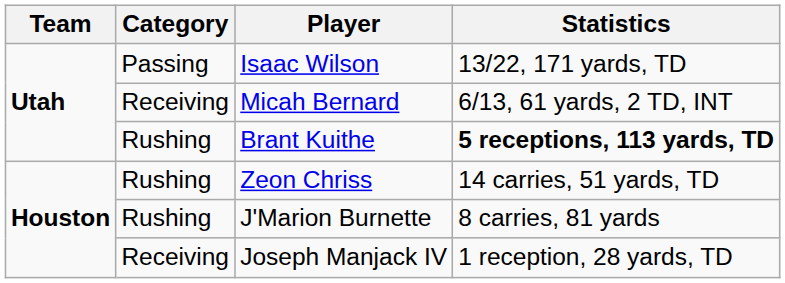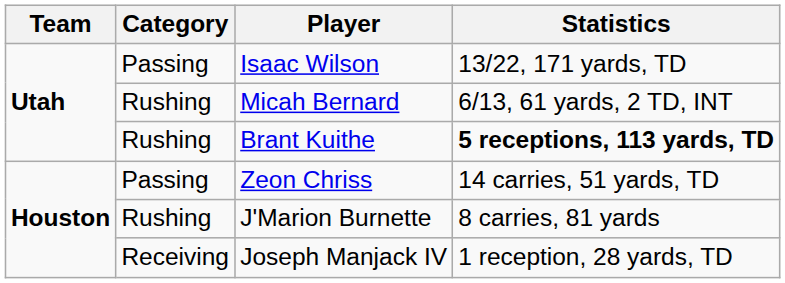Micah Bernard | Category: Receiving -> Rushing
Zeon Chriss | Category: Rushing -> Passing
